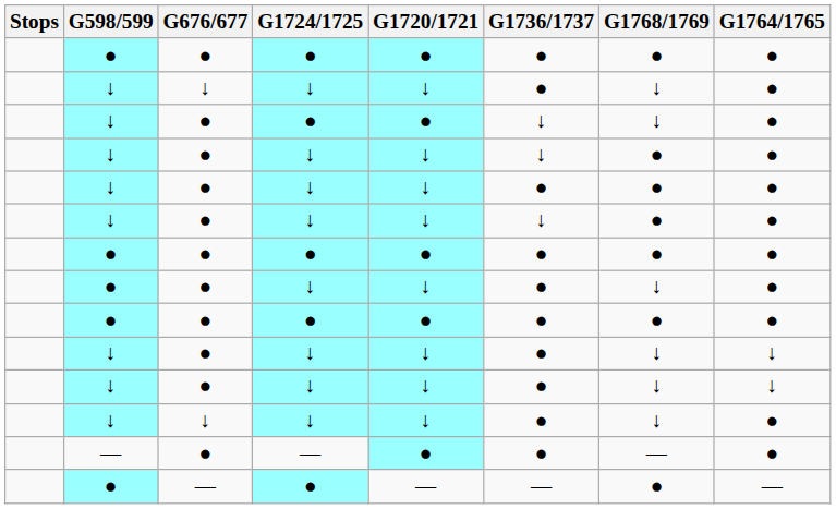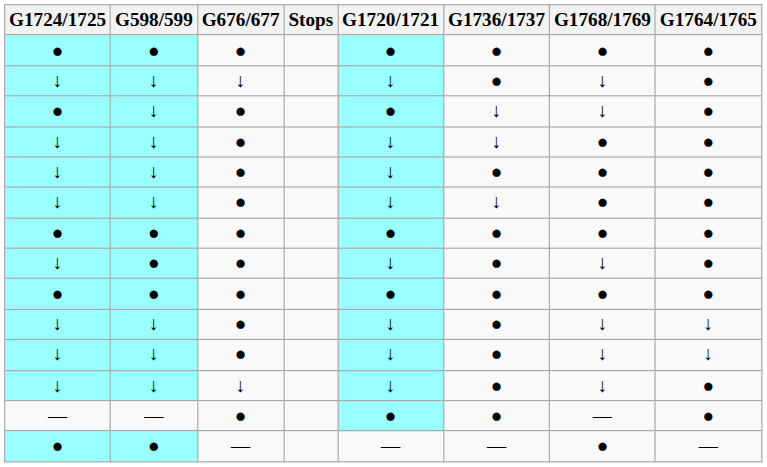columns swapped: Stops <-> G1724/1725
